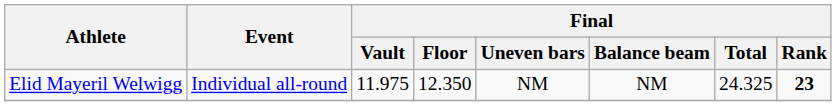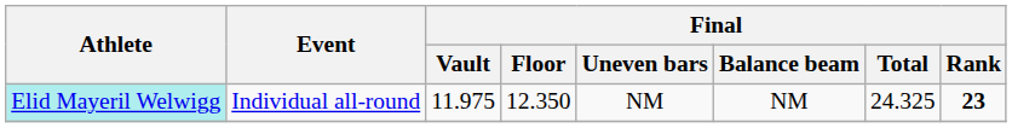row 3 | Athlete: no background -> paleturquoise background
